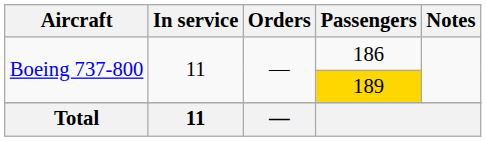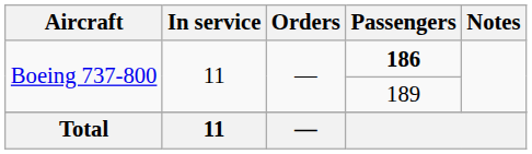186 | Passengers: normal -> bold
189 | Passengers: gold background -> no background
